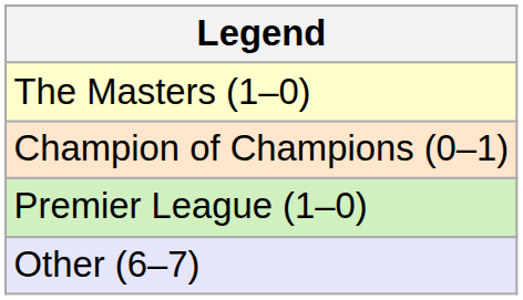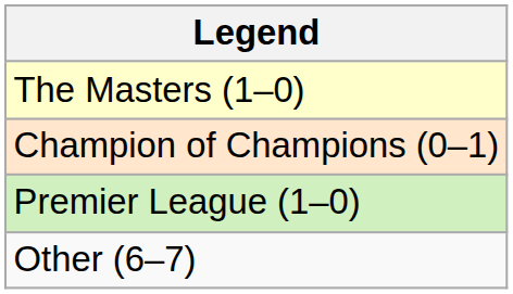row 5 | column 1: lavender background -> no background
